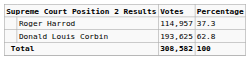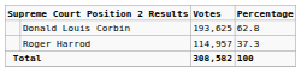rows swapped: Donald Louis Corbin <-> Roger Harrod
